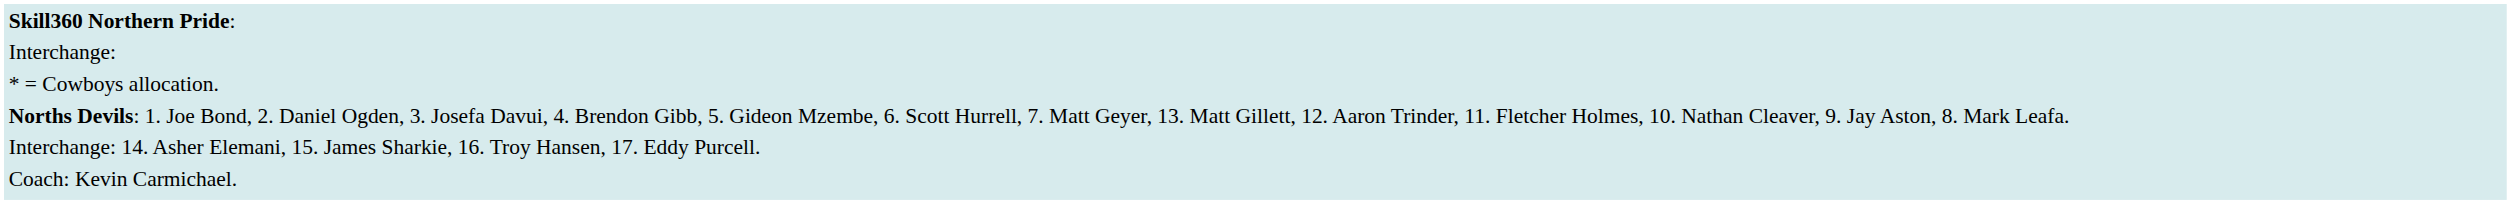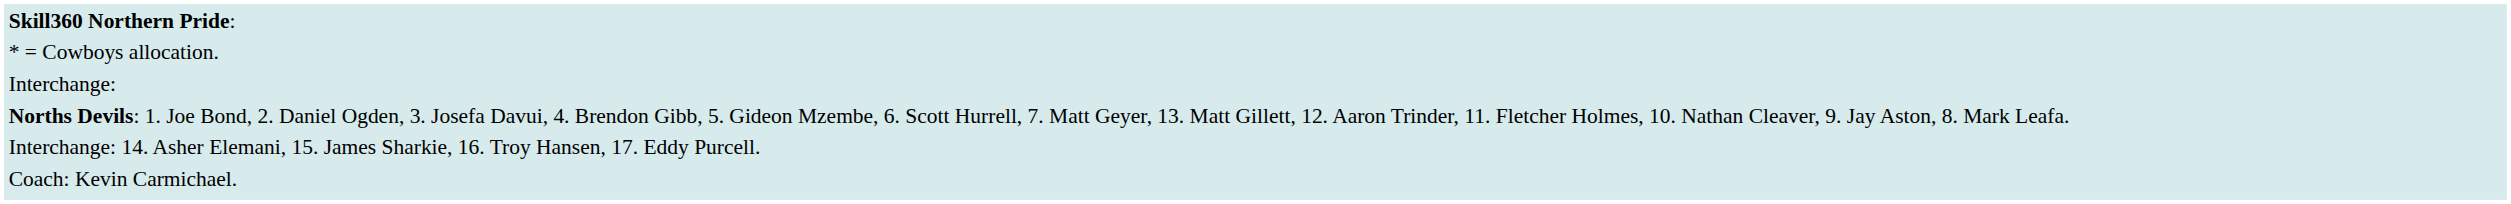row 2 | column 1: Interchange: -> * = Cowboys allocation.
row 3 | column 1: * = Cowboys allocation. -> Interchange:
